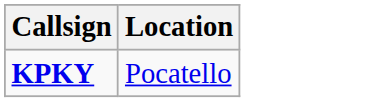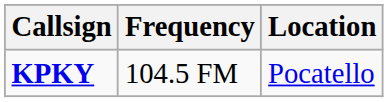+ column: Frequency | 104.5 FM
